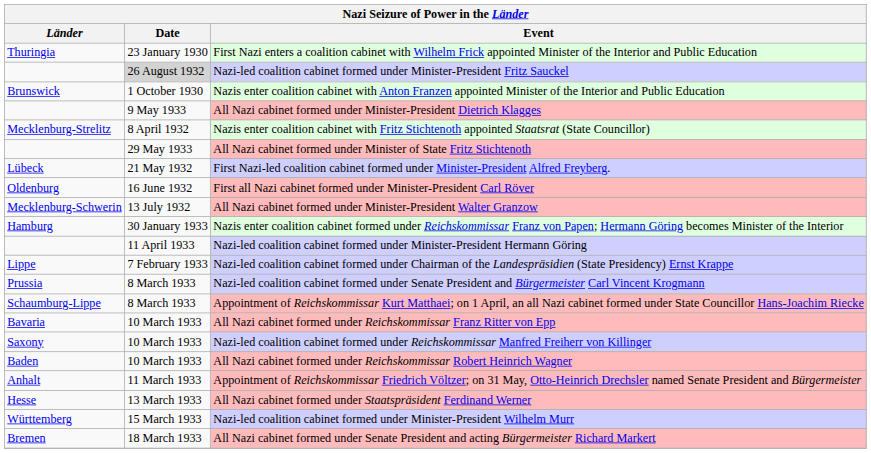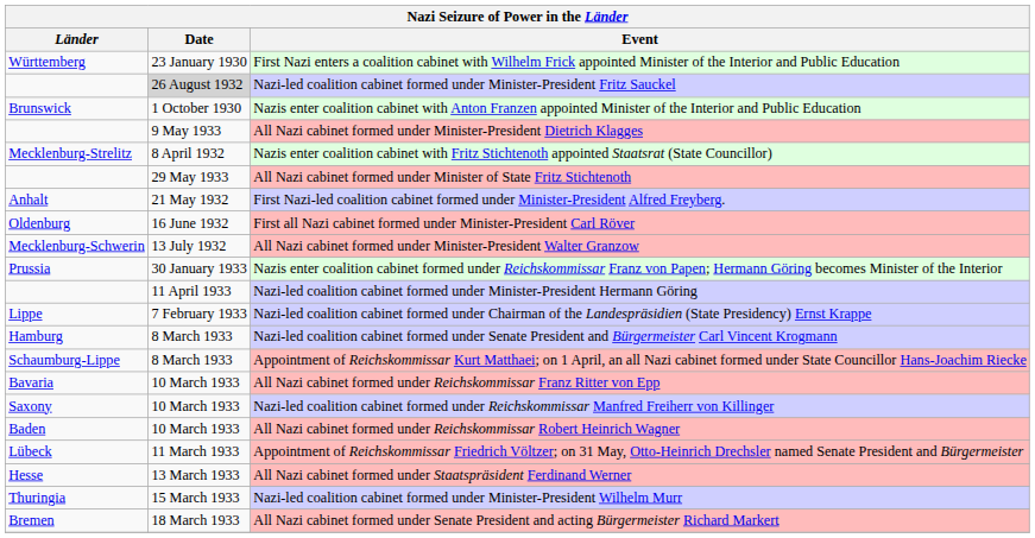row 3 | Länder: Thuringia -> Württemberg
row 9 | Länder: Lübeck -> Anhalt
row 12 | Länder: Hamburg -> Prussia
row 15 | Länder: Prussia -> Hamburg
row 20 | Länder: Anhalt -> Lübeck
row 22 | Länder: Württemberg -> Thuringia
